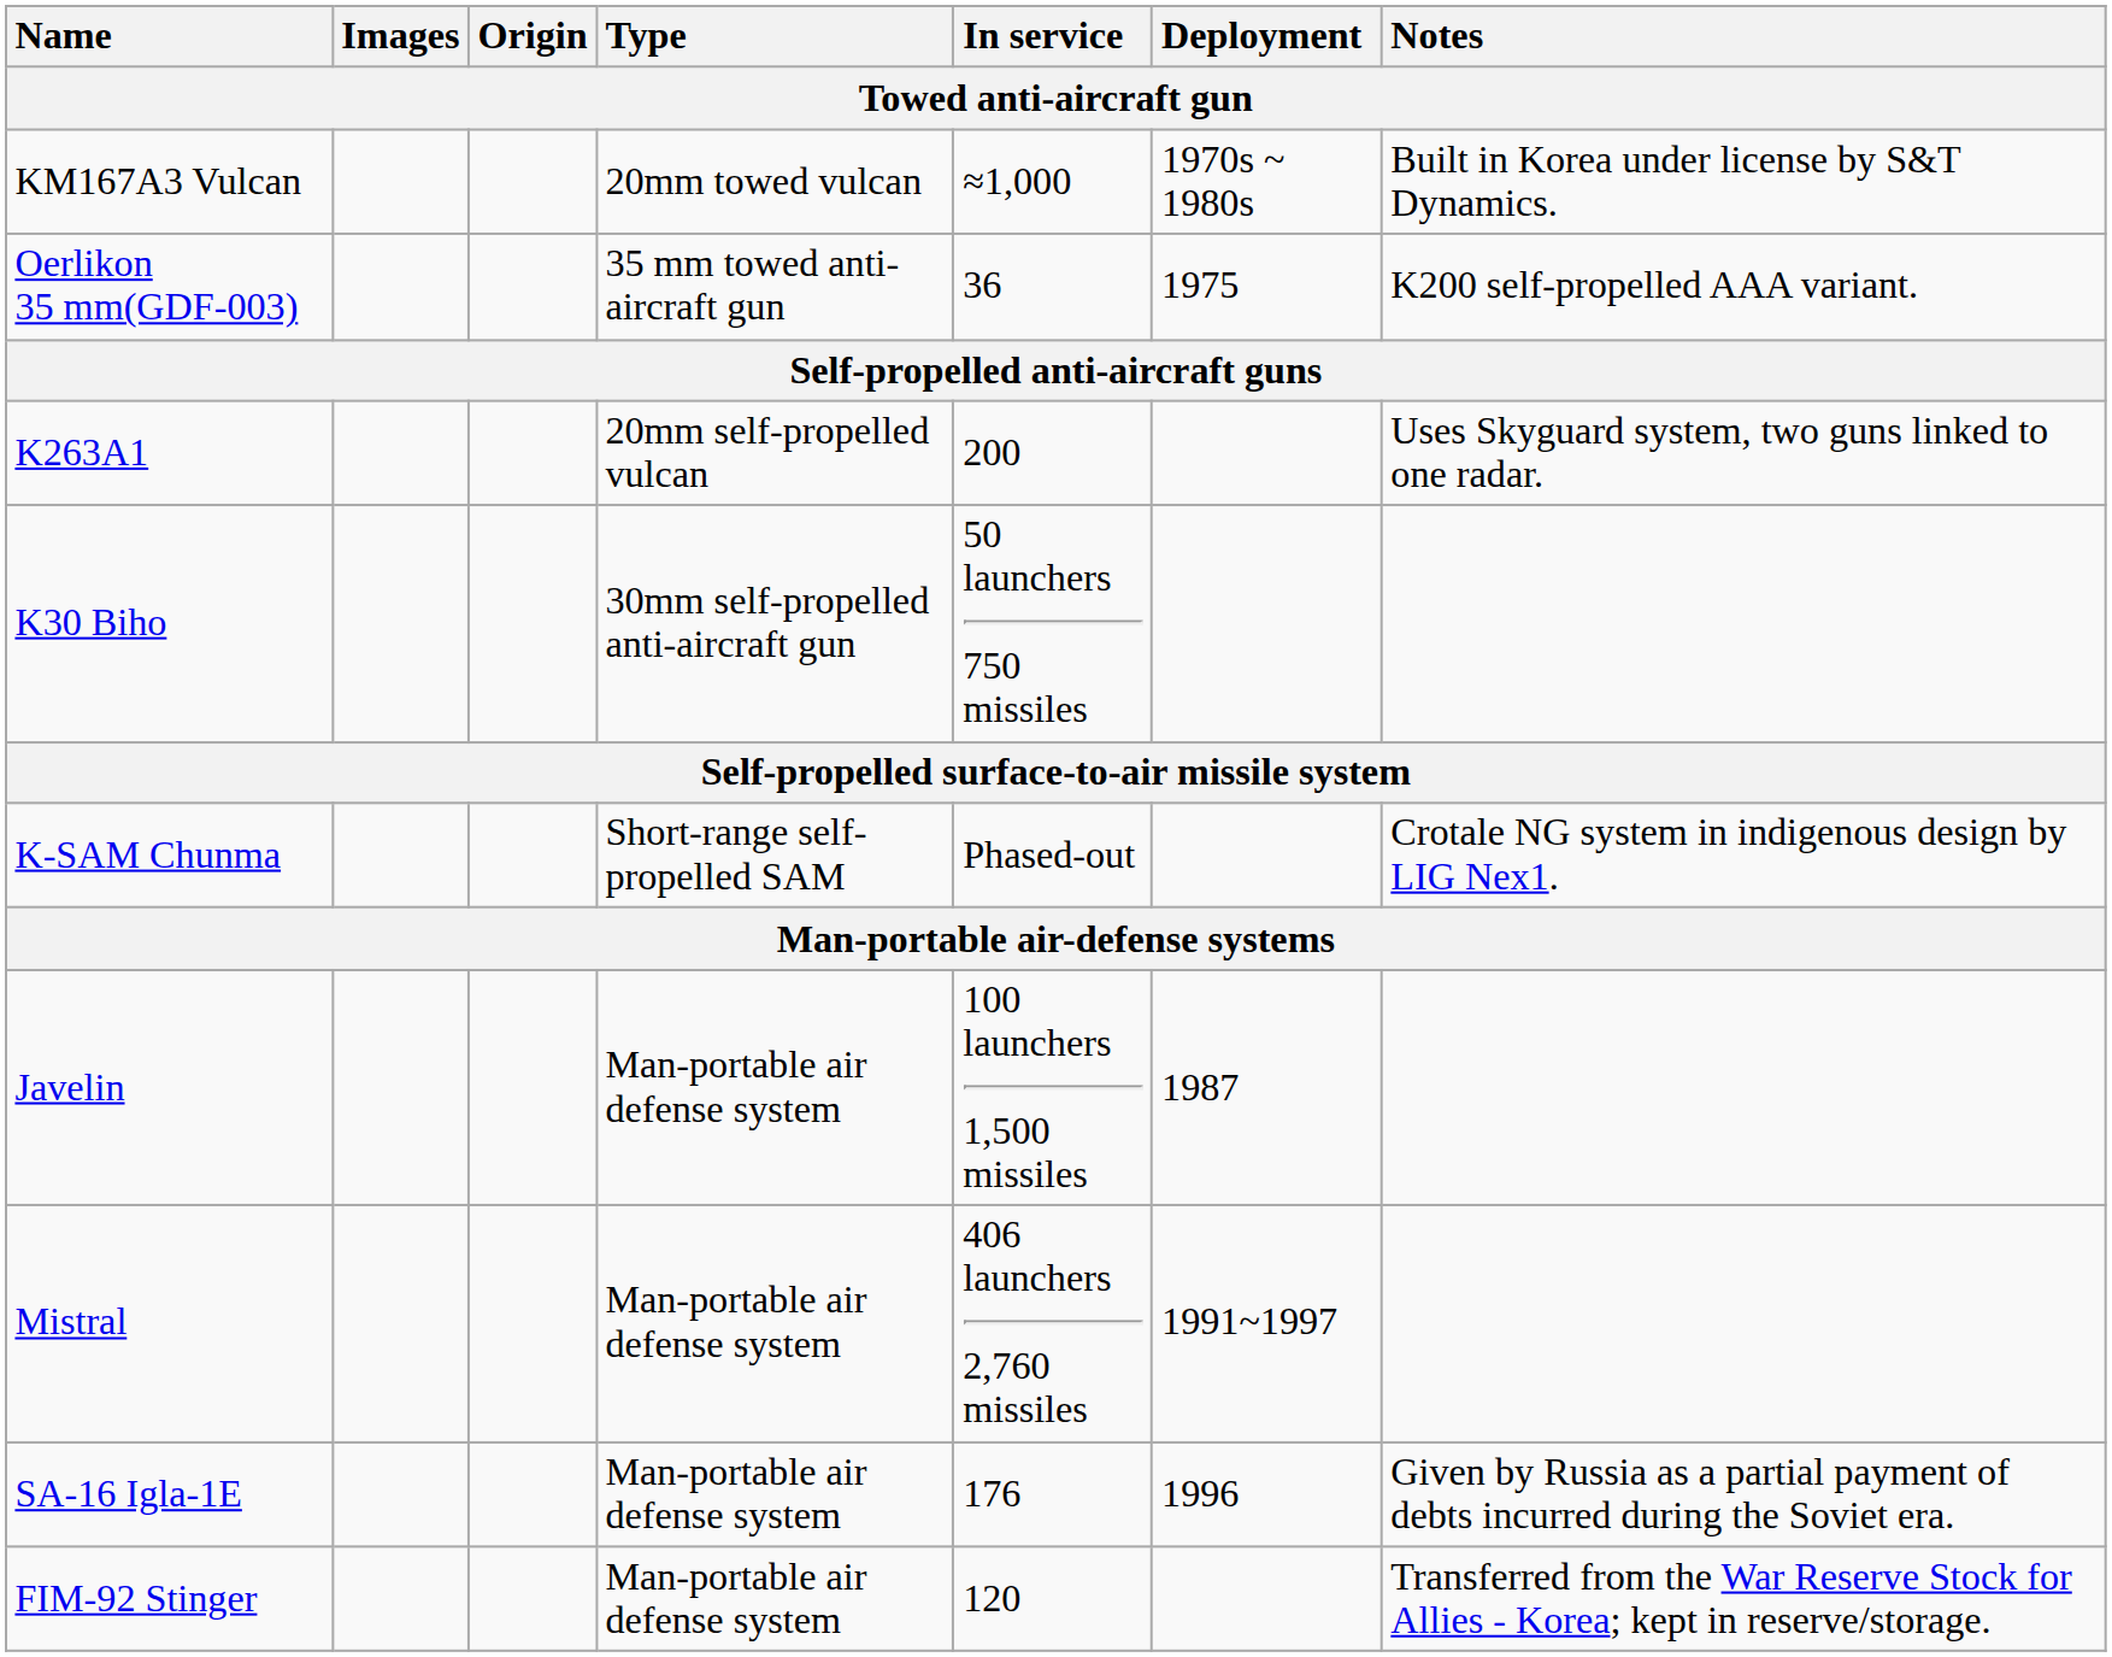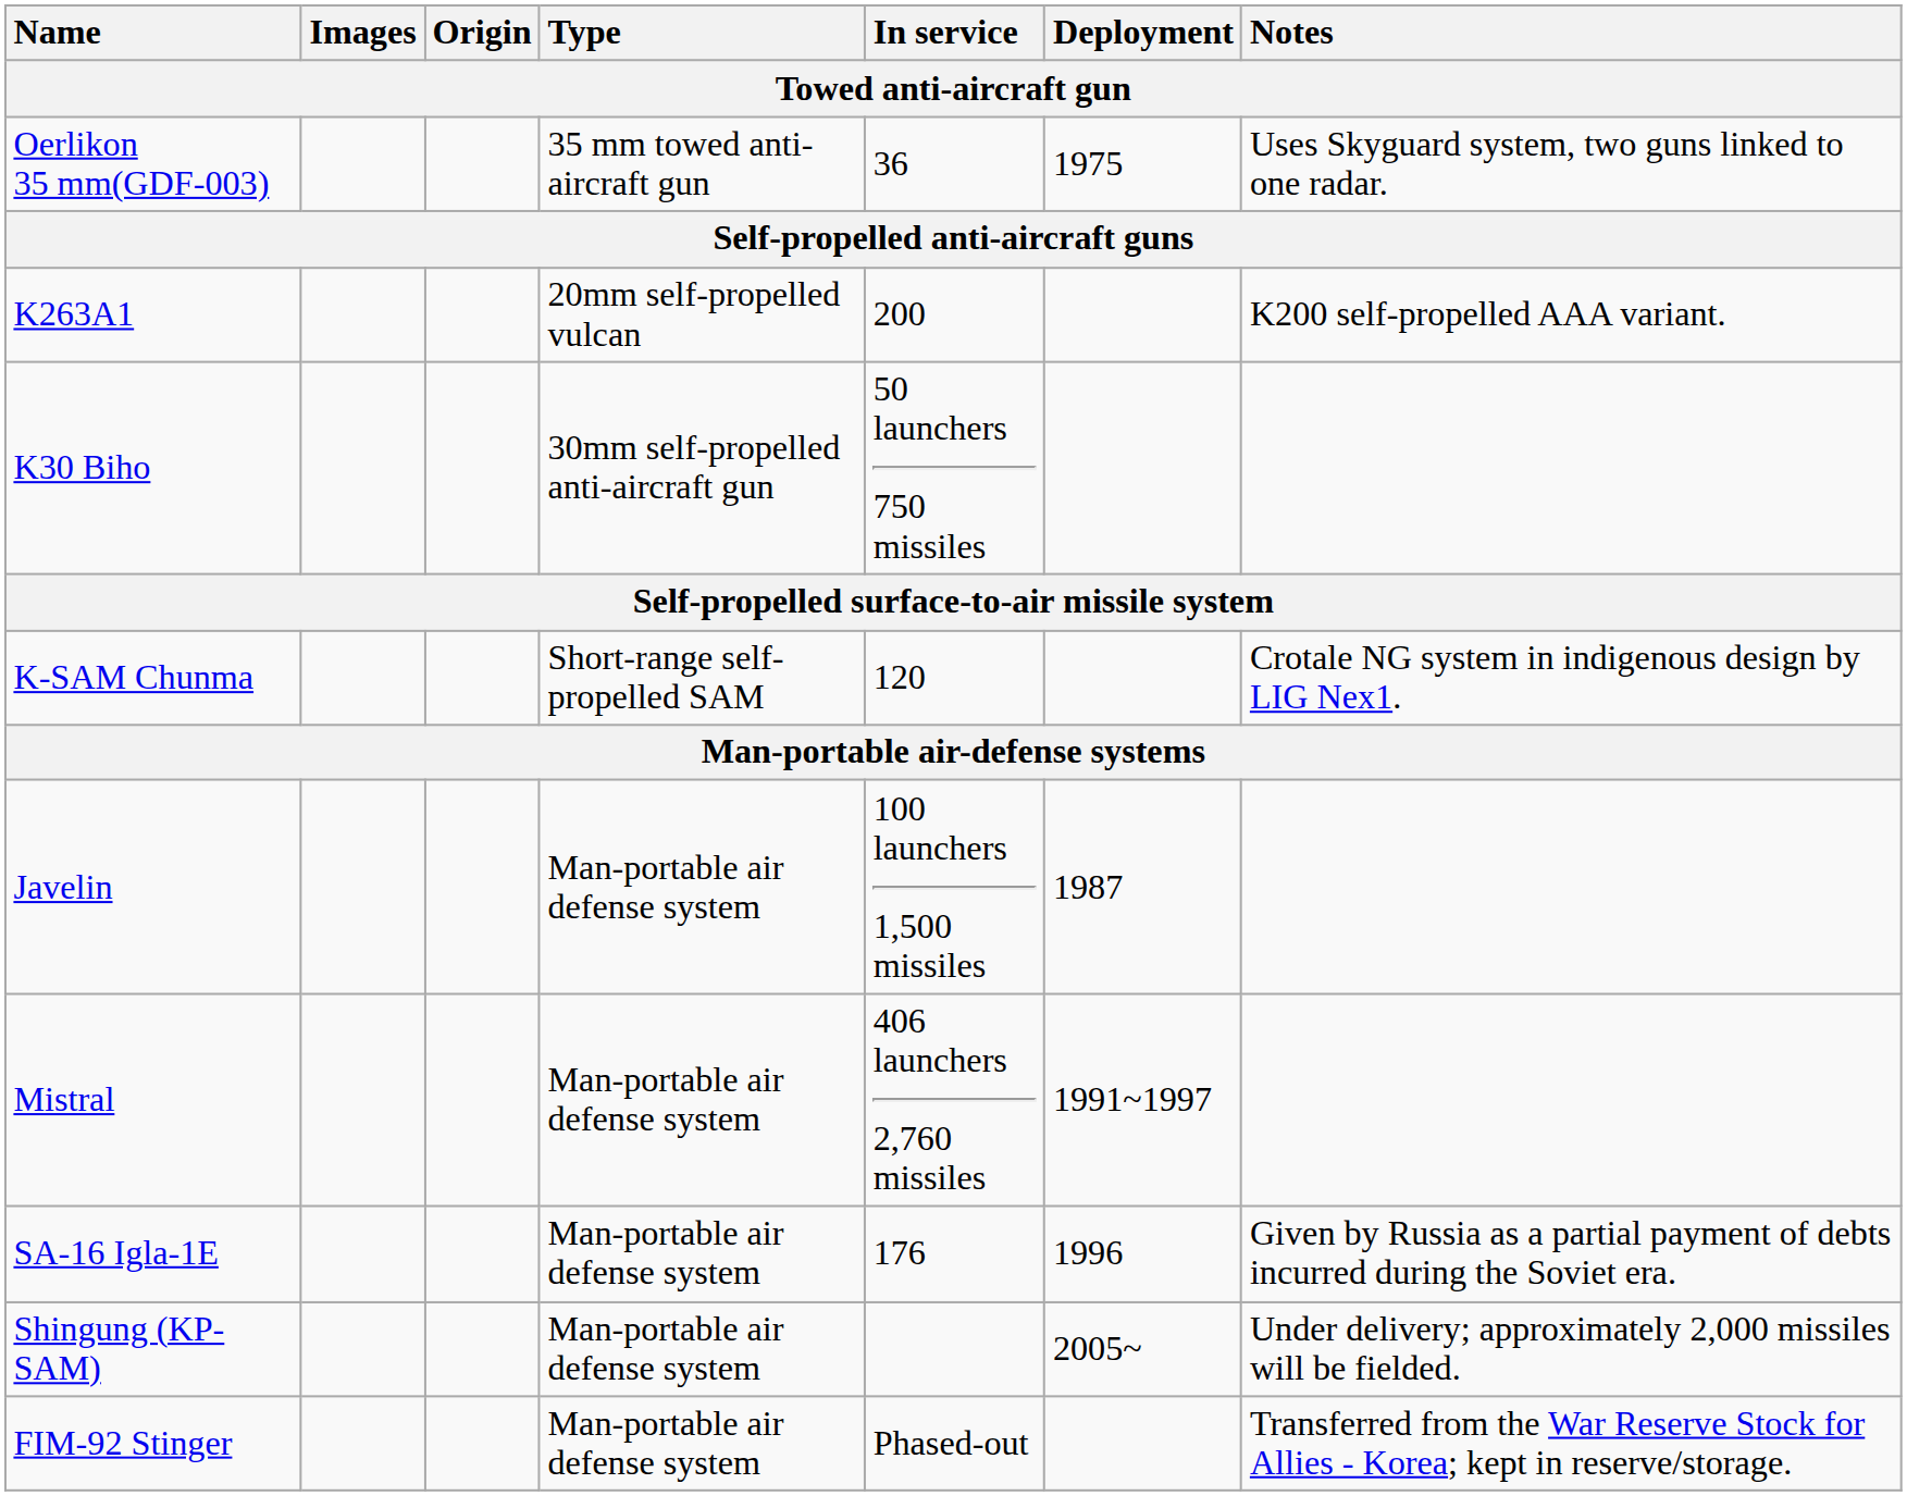- row: KM167A3 Vulcan | 20mm towed vulcan | ≈1,000 | 1970s ~ 1980s | Built in Korea under license by S&T Dynamics.
Oerlikon 35 mm(GDF-003) | Notes: K200 self-propelled AAA variant. -> Uses Skyguard system, two guns linked to one radar.
K263A1 | Notes: Uses Skyguard system, two guns linked to one radar. -> K200 self-propelled AAA variant.
K-SAM Chunma | In service: Phased-out -> 120
+ row: Shingung (KP-SAM) | Man-portable air defense system | 2005~ | Under delivery; approximately 2,000 missiles will be fielded.
FIM-92 Stinger | In service: 120 -> Phased-out
